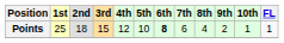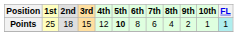Points | 5th: normal -> bold
Points | 6th: bold -> normal
Points | FL: no background -> paleturquoise background
